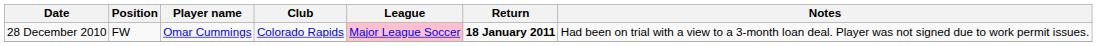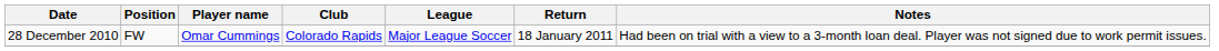28 December 2010 | League: pink background -> no background
28 December 2010 | Return: bold -> normal
